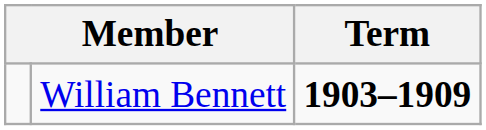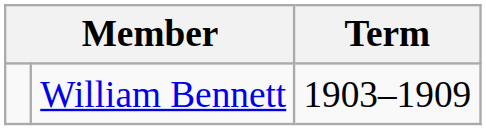William Bennett | Term: bold -> normal
